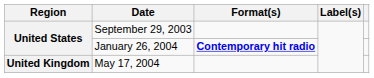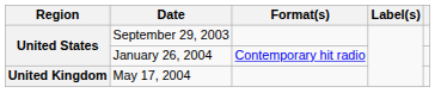January 26, 2004 | Format(s): bold -> normal
